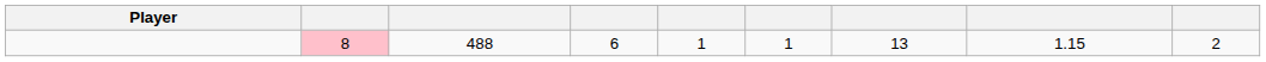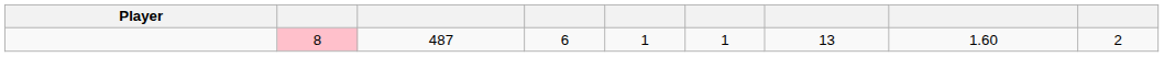row 2 | column 3: 488 -> 487
row 2 | column 8: 1.15 -> 1.60
